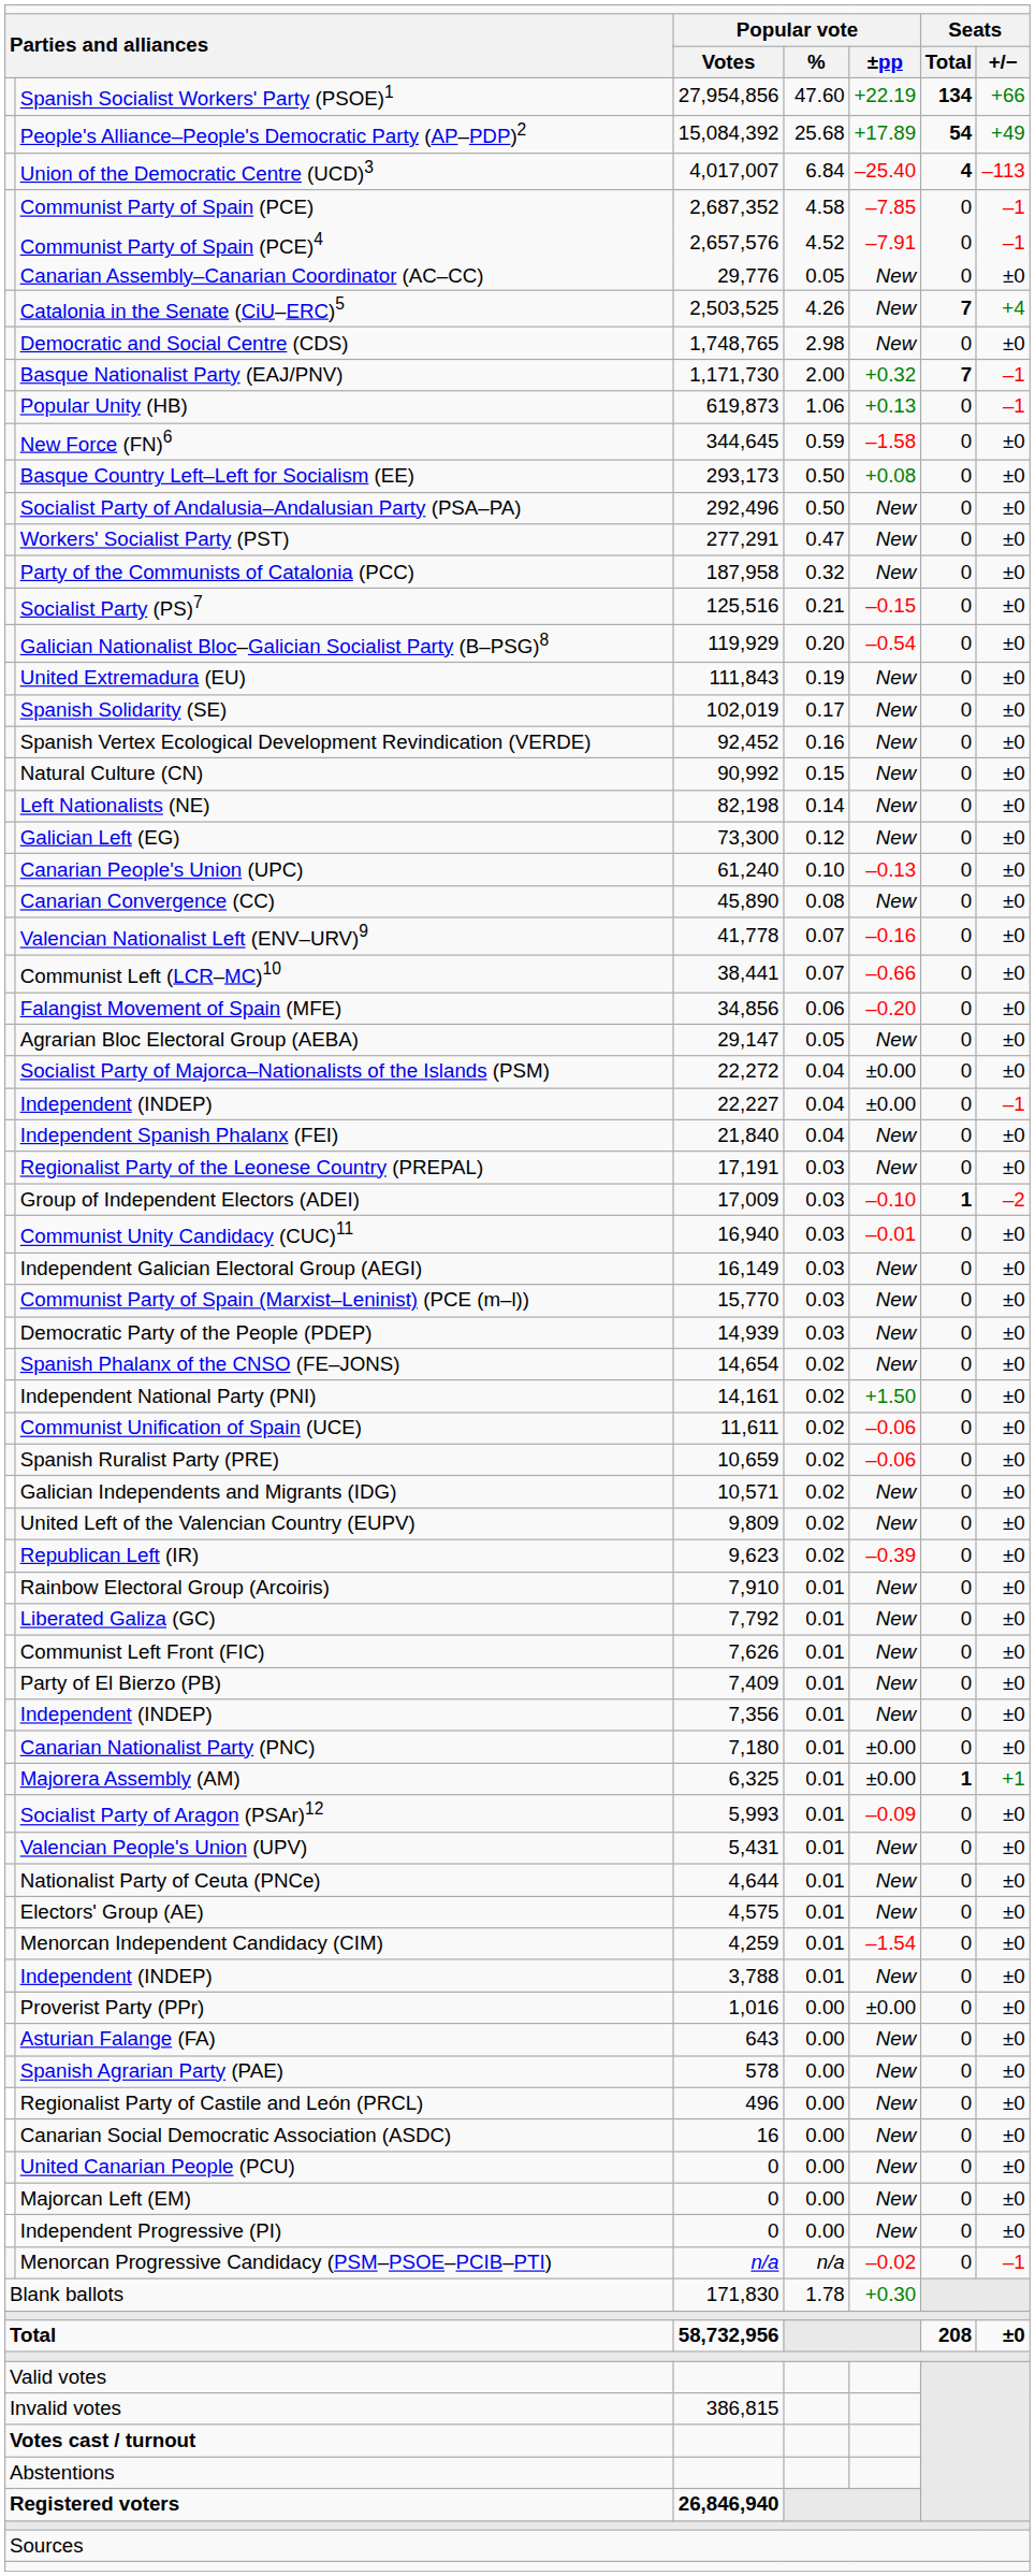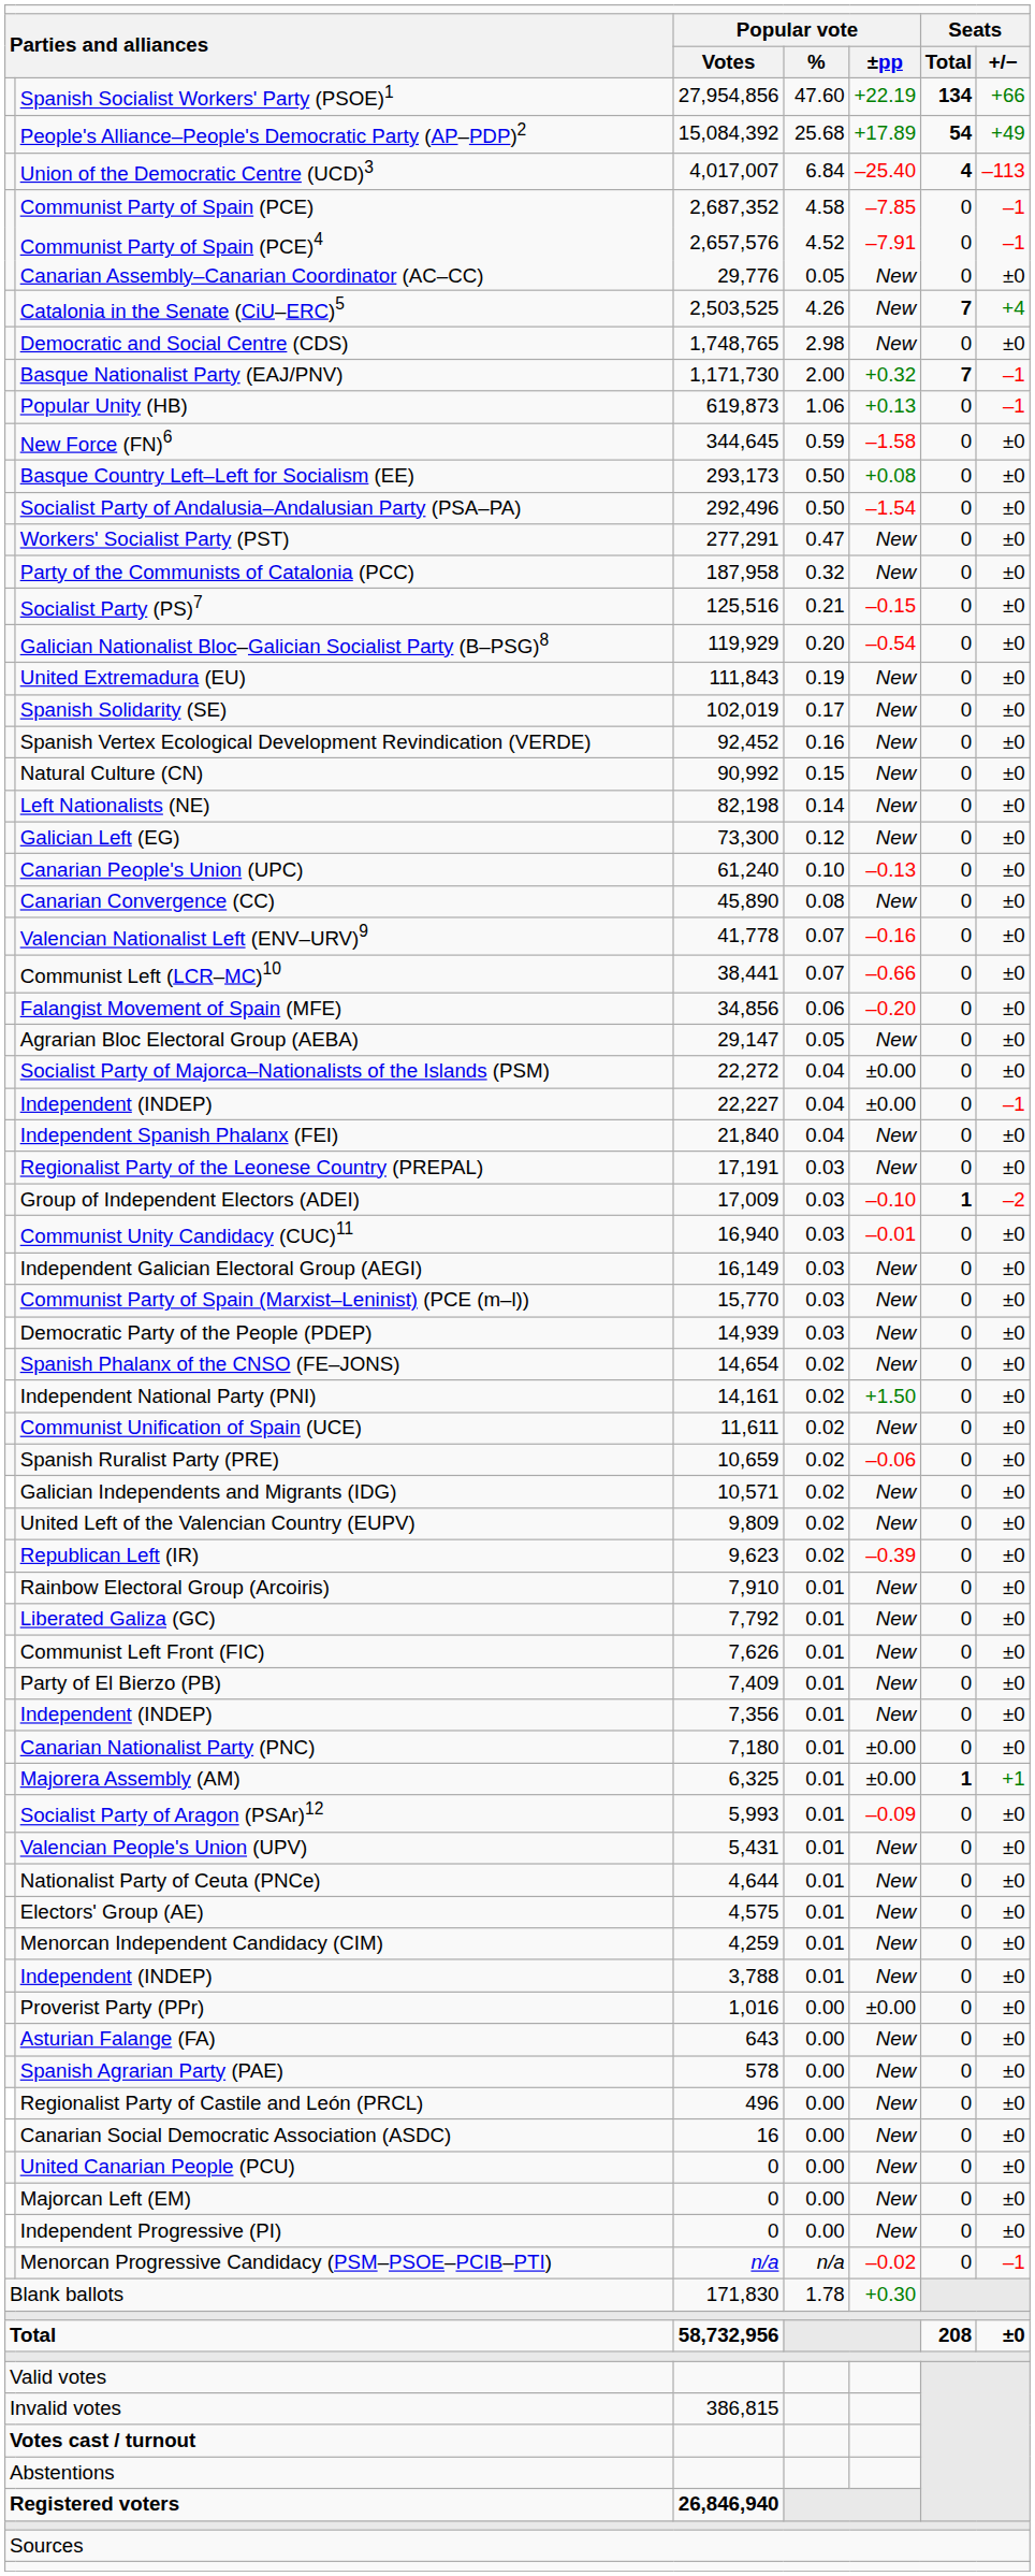Socialist Party of Andalusia–Andalusian Party (PSA–PA) | column 5: New -> –1.54
Communist Unification of Spain (UCE) | column 5: –0.06 -> New
Menorcan Independent Candidacy (CIM) | column 5: –1.54 -> New
